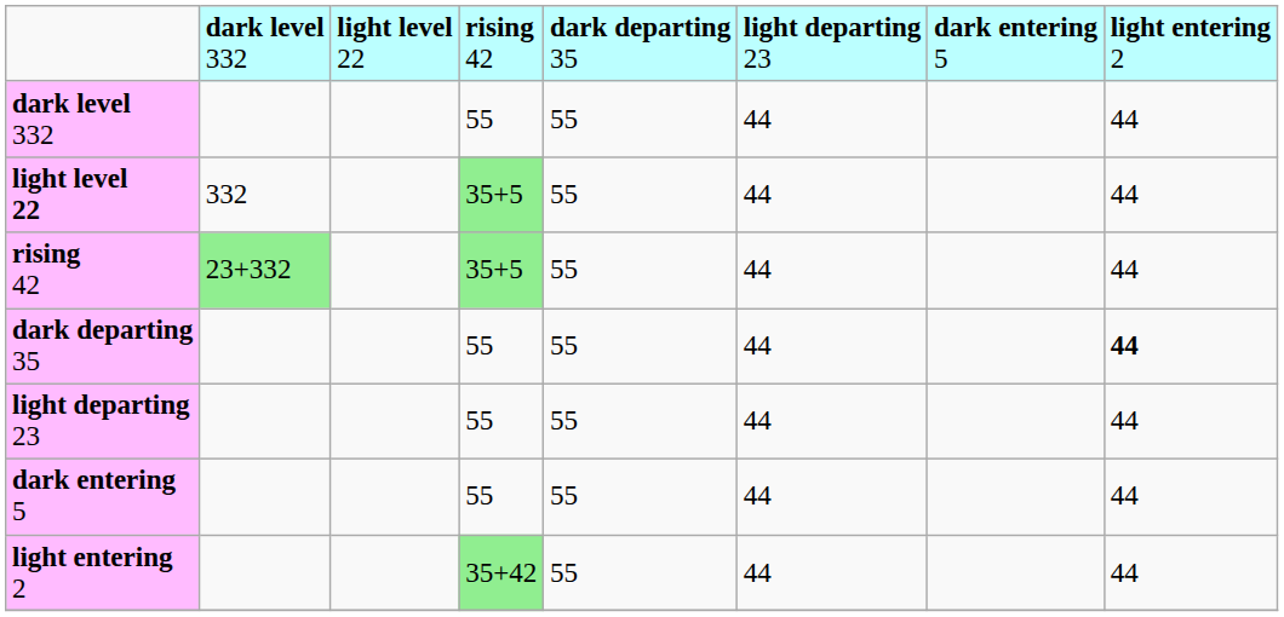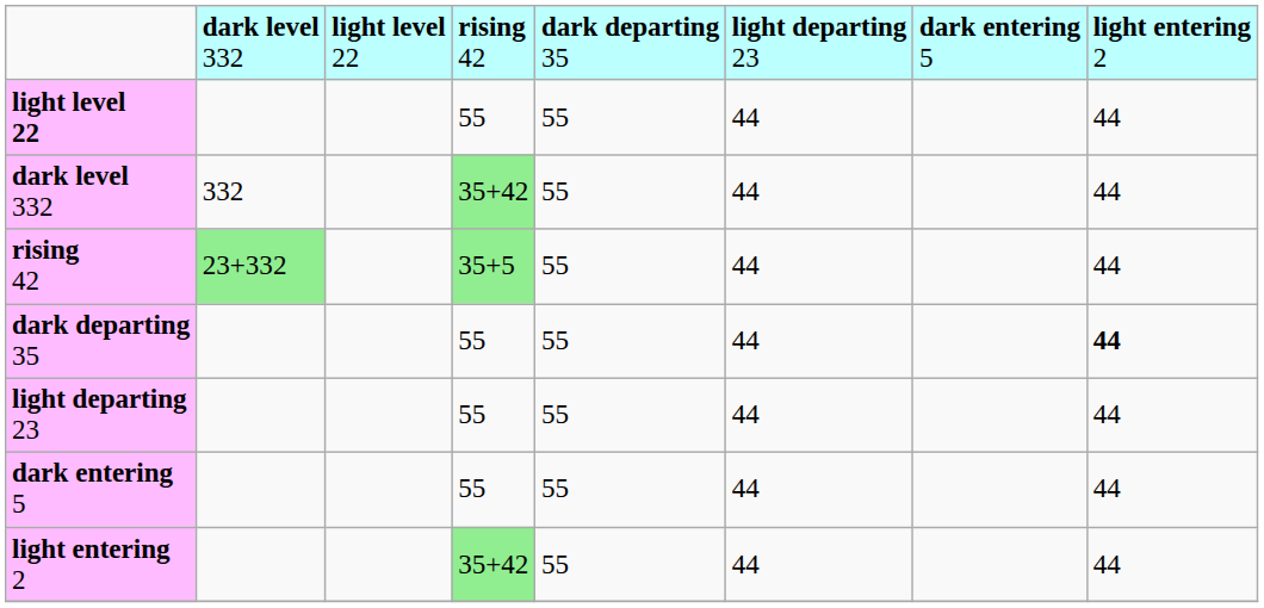row 2 | column 1: dark level 332 -> light level 22
row 3 | column 1: light level 22 -> dark level 332
row 3 | column 4: 35+5 -> 35+42
